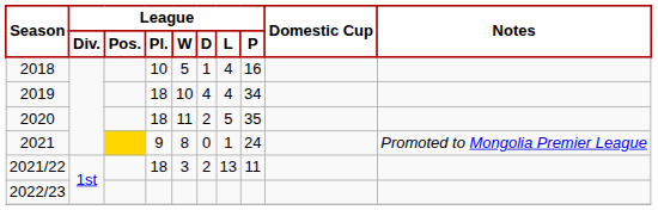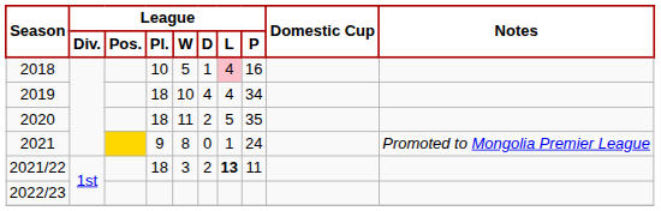2018 | League / L: no background -> pink background
2021/22 | League / L: normal -> bold
